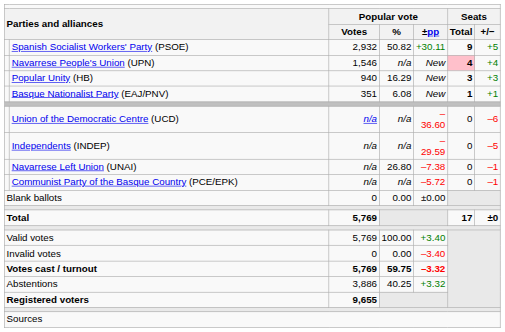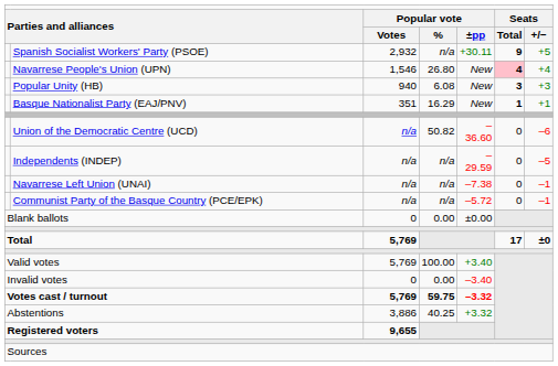Spanish Socialist Workers' Party (PSOE) | column 4: 50.82 -> n/a
Navarrese People's Union (UPN) | column 4: n/a -> 26.80
Popular Unity (HB) | column 4: 16.29 -> 6.08
Basque Nationalist Party (EAJ/PNV) | column 4: 6.08 -> 16.29
Union of the Democratic Centre (UCD) | column 4: n/a -> 50.82
Navarrese Left Union (UNAI) | column 4: 26.80 -> n/a
